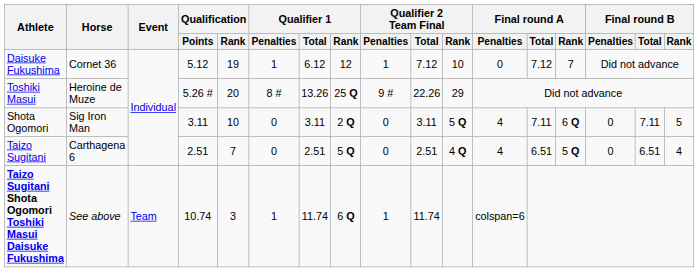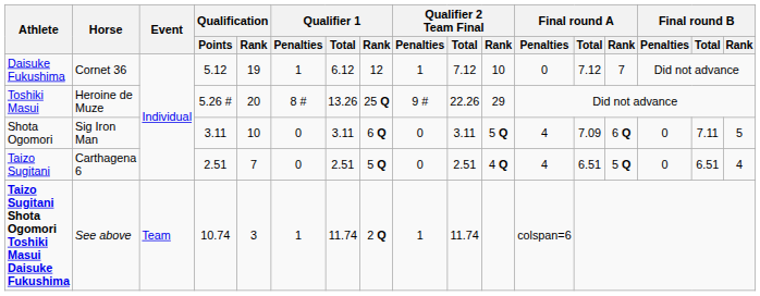Shota Ogomori | Qualifier 1 / Rank: 2 Q -> 6 Q
Shota Ogomori | Final round A / Total: 7.11 -> 7.09
Taizo Sugitani Shota Ogomori Toshiki Masui Daisuke Fukushima | Qualifier 1 / Rank: 6 Q -> 2 Q
